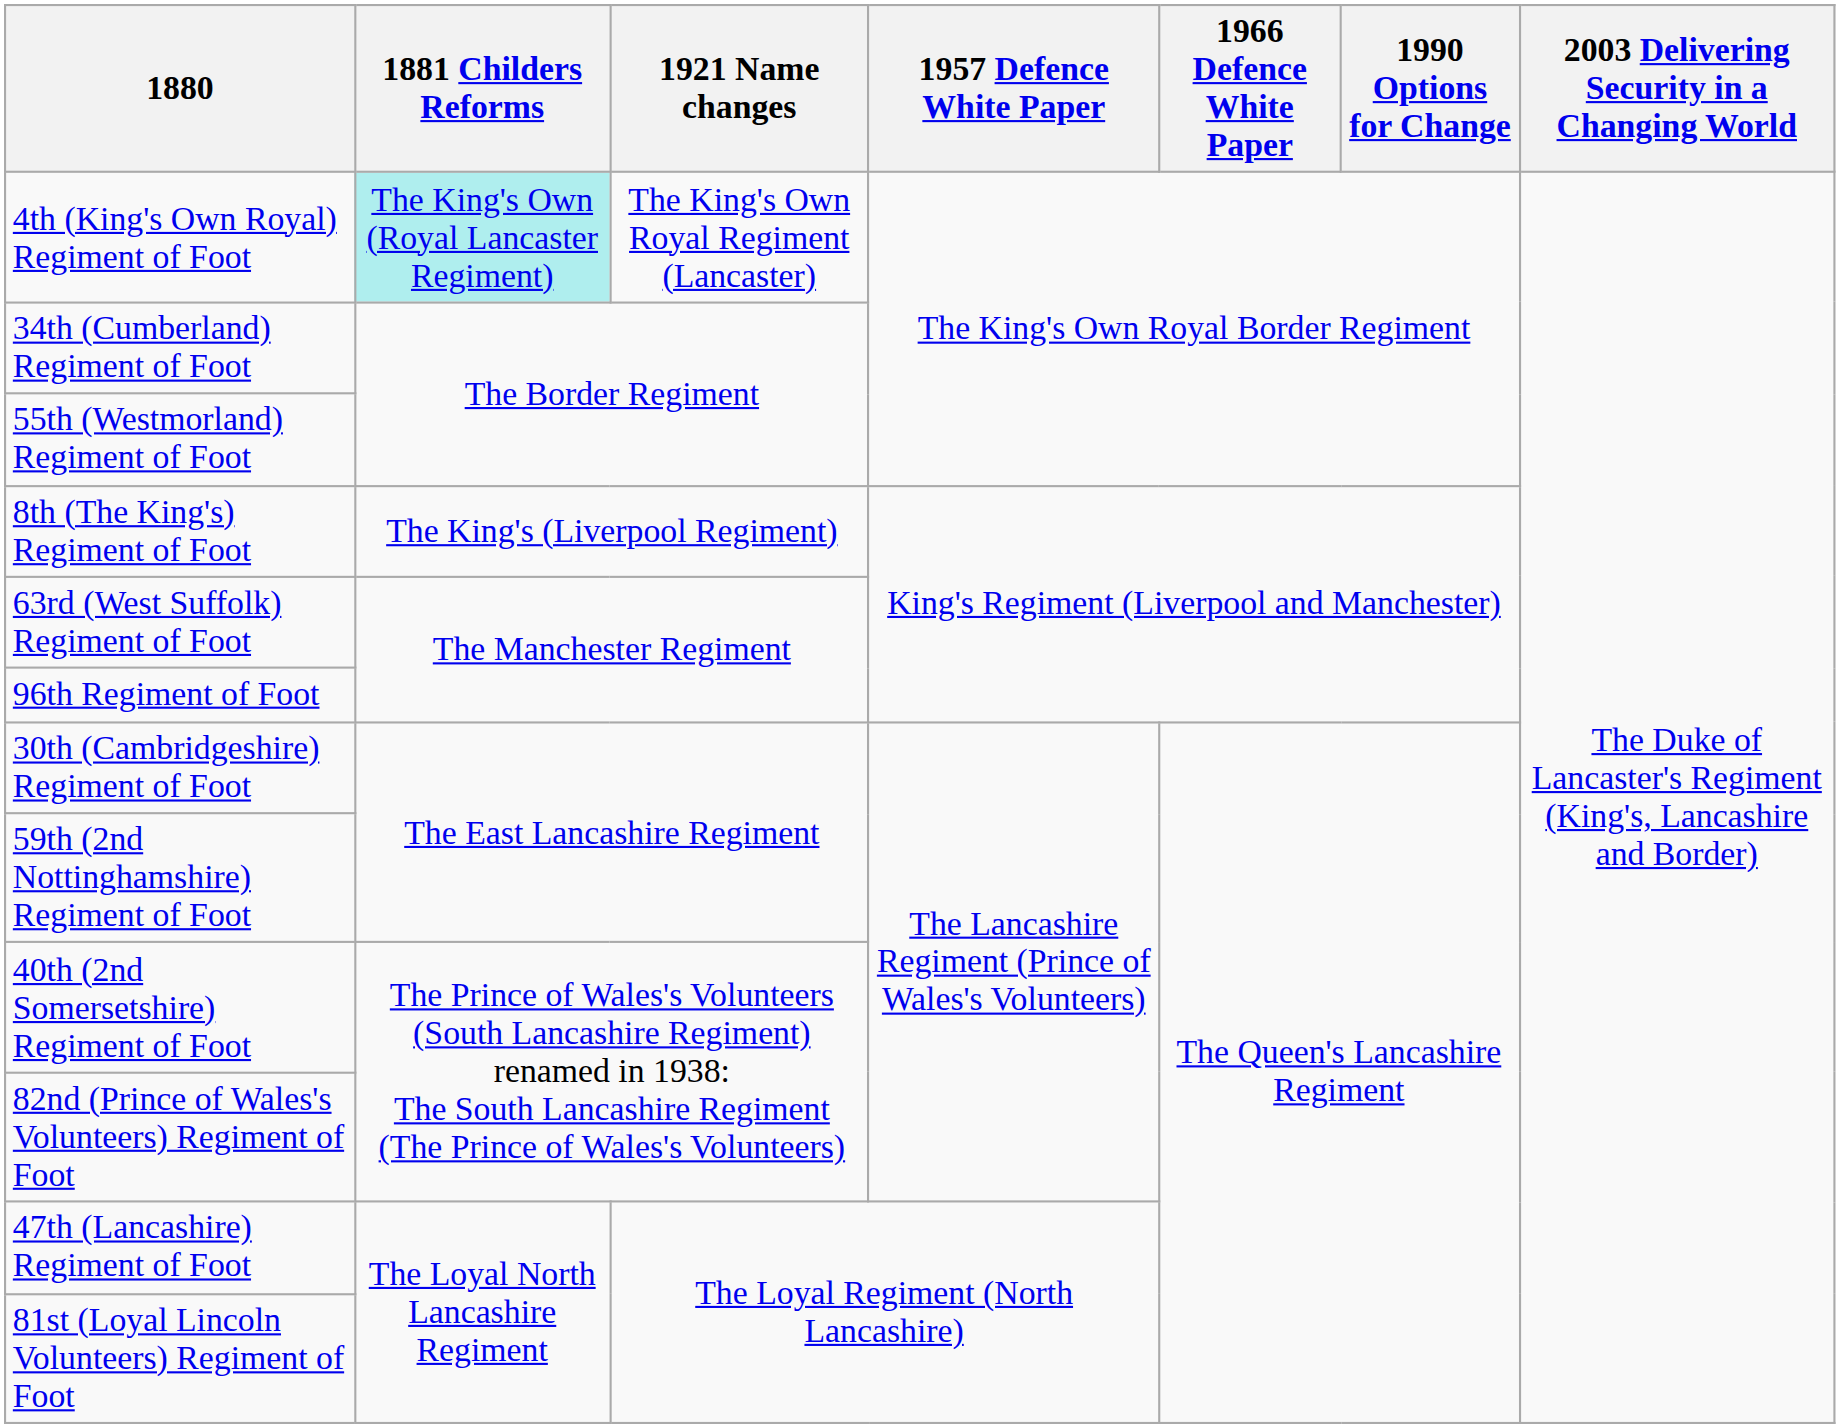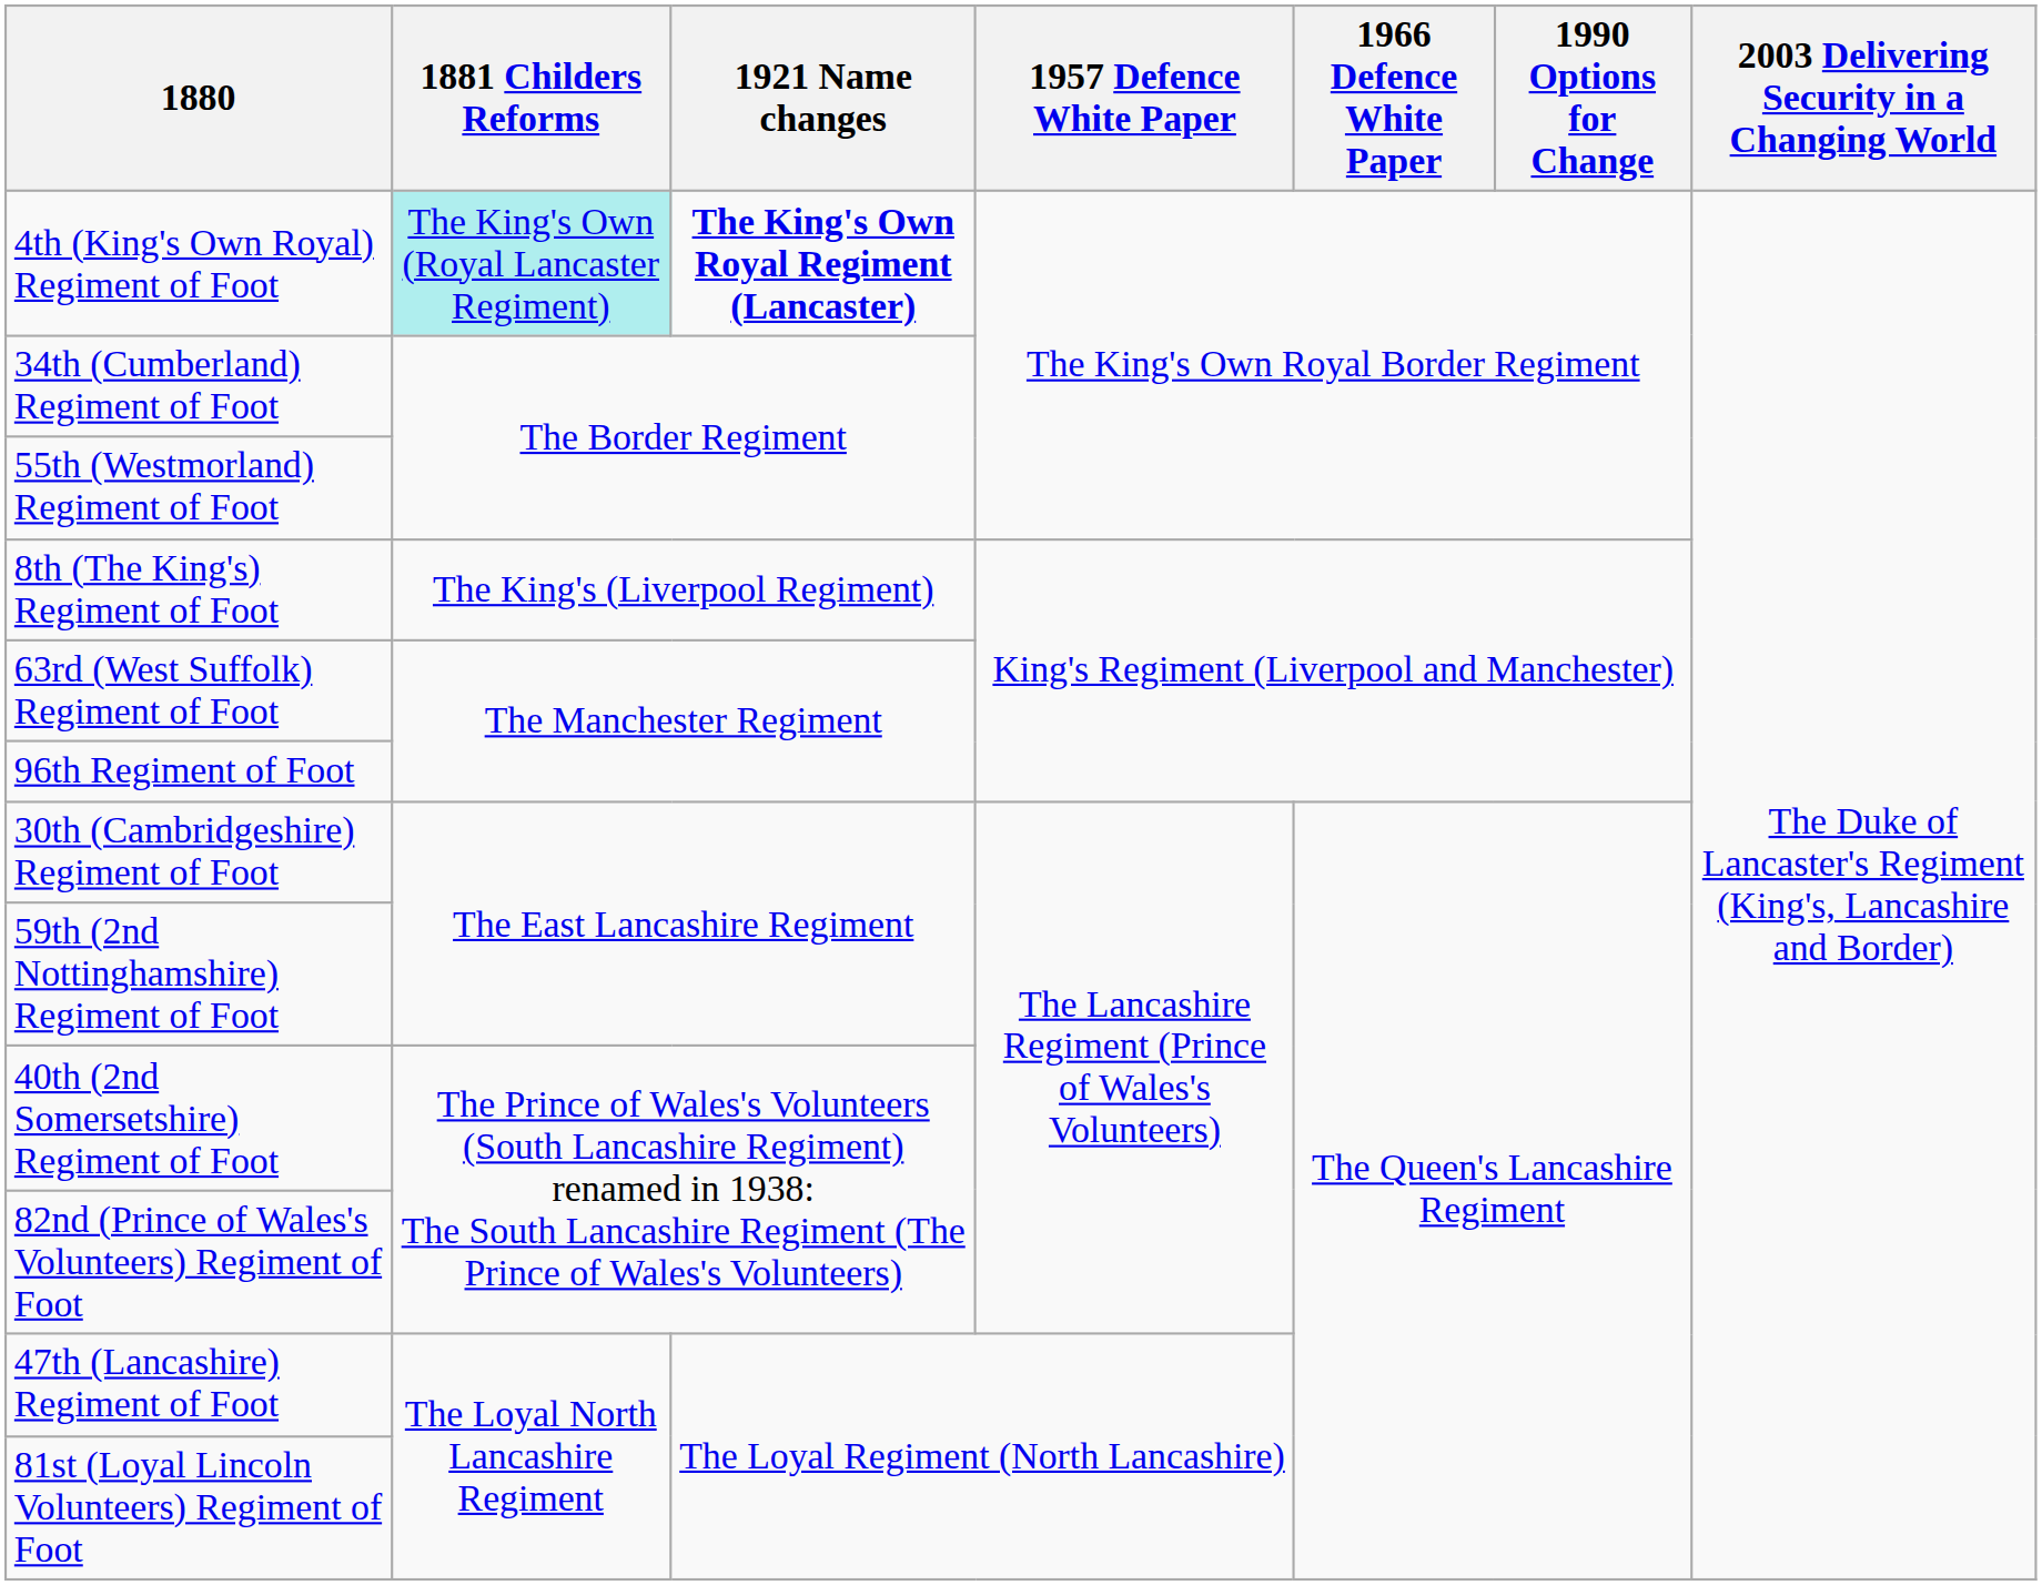4th (King's Own Royal) Regiment of Foot | 1921 Name changes: normal -> bold
